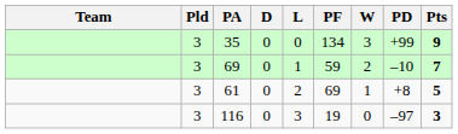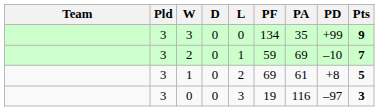columns swapped: W <-> PA
